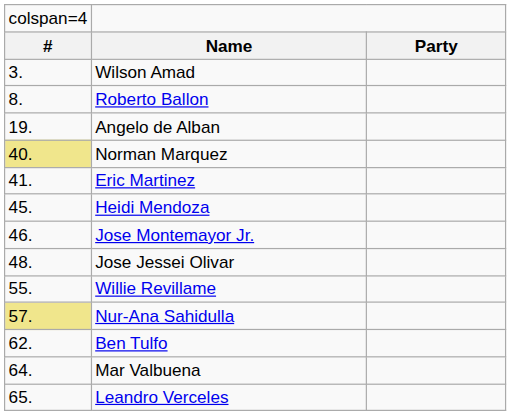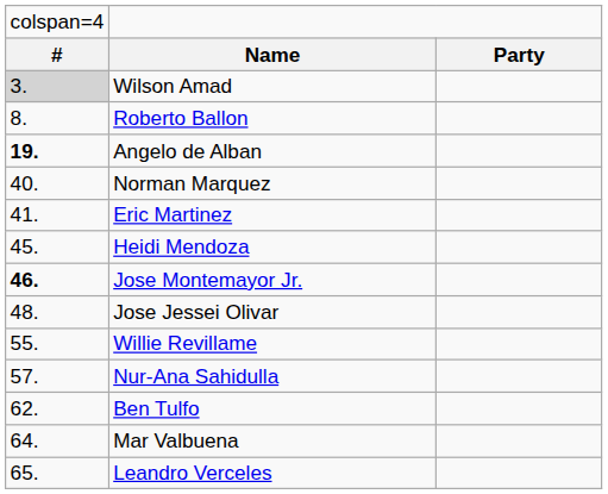Wilson Amad | column 1: no background -> lightgrey background
Angelo de Alban | column 1: normal -> bold
Norman Marquez | column 1: khaki background -> no background
Jose Montemayor Jr. | column 1: normal -> bold
Nur-Ana Sahidulla | column 1: khaki background -> no background
